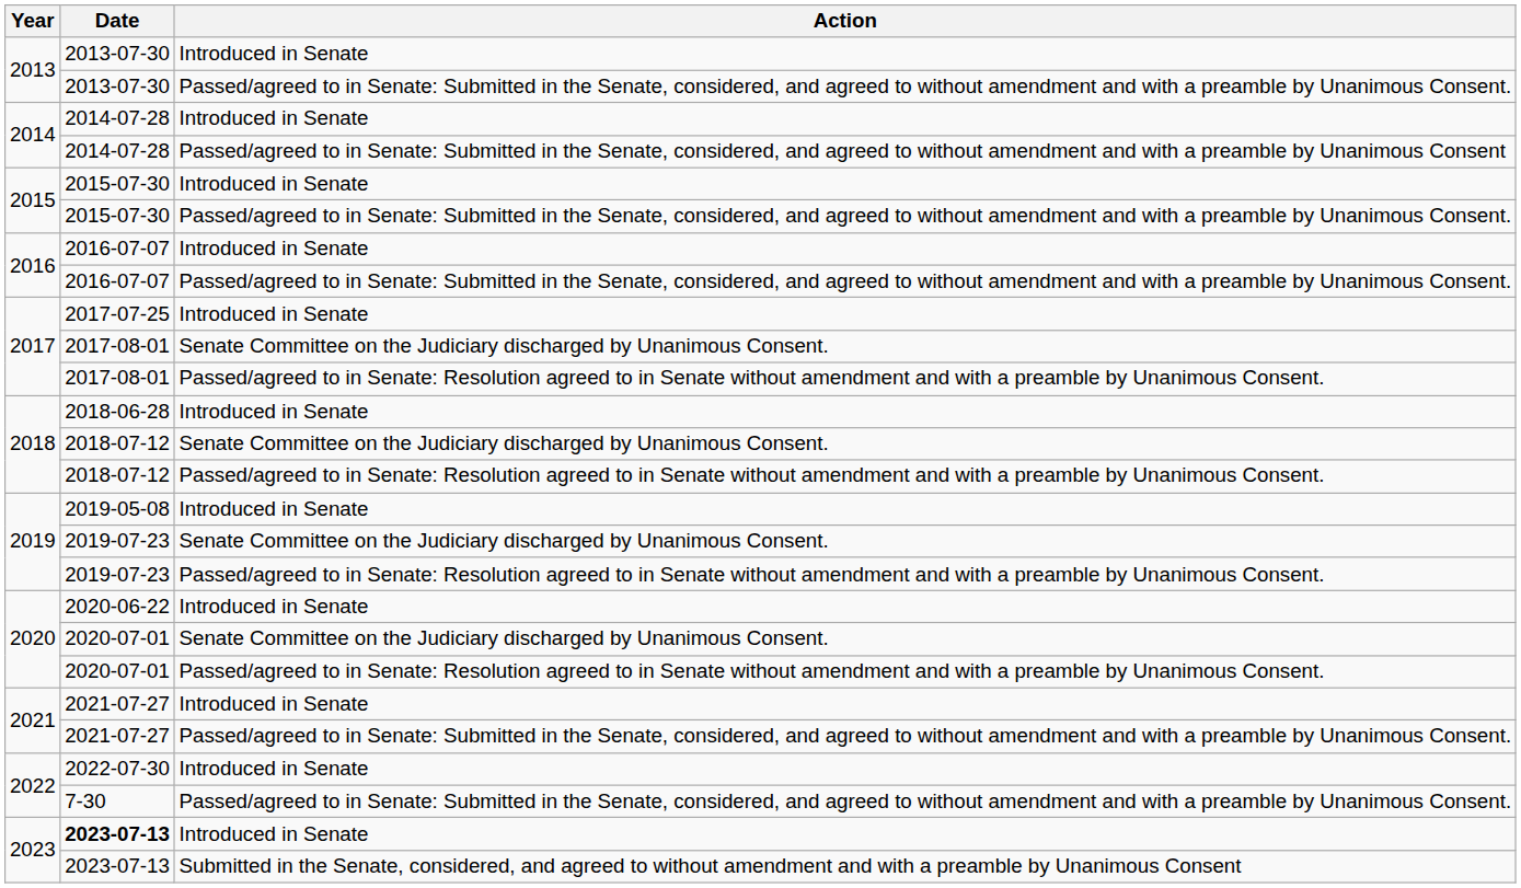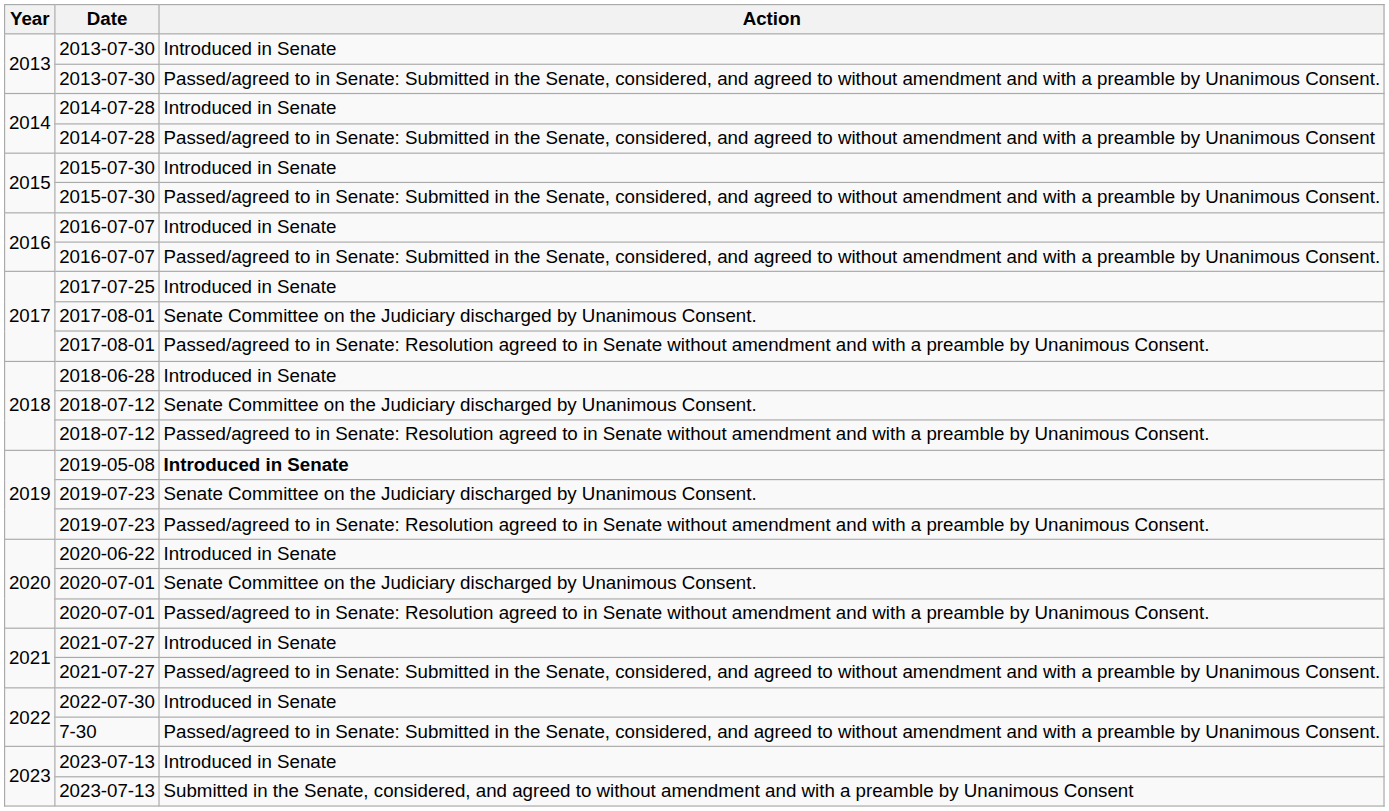2019-05-08 | Action: normal -> bold
2023-07-13 / Introduced in Senate | Date: bold -> normal
